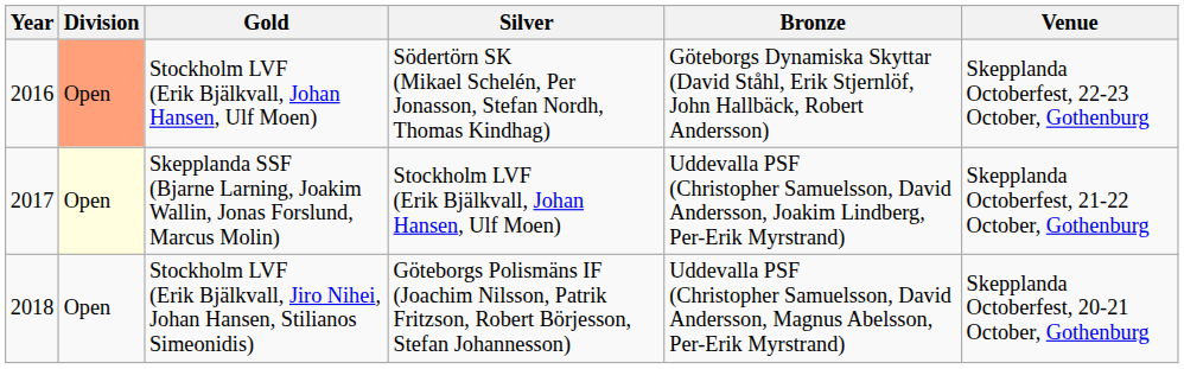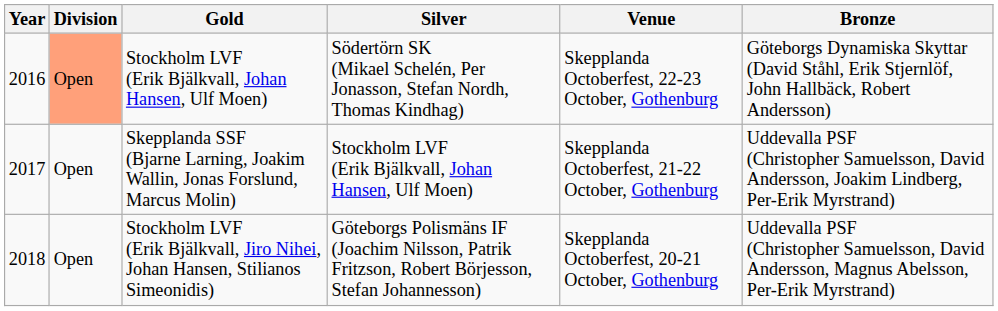columns swapped: Bronze <-> Venue
row 3 | Division: lightyellow background -> no background
